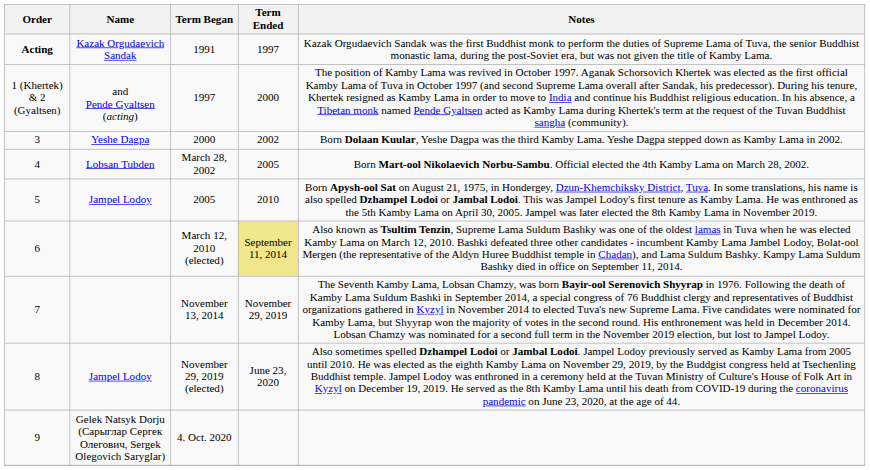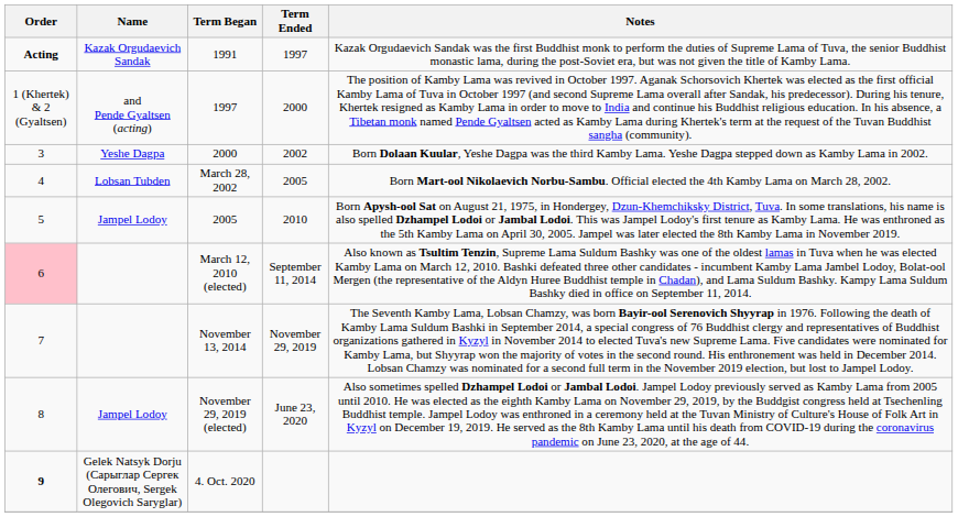March 12, 2010 (elected) | Order: no background -> pink background
March 12, 2010 (elected) | Term Ended: khaki background -> no background
4. Oct. 2020 | Order: normal -> bold
